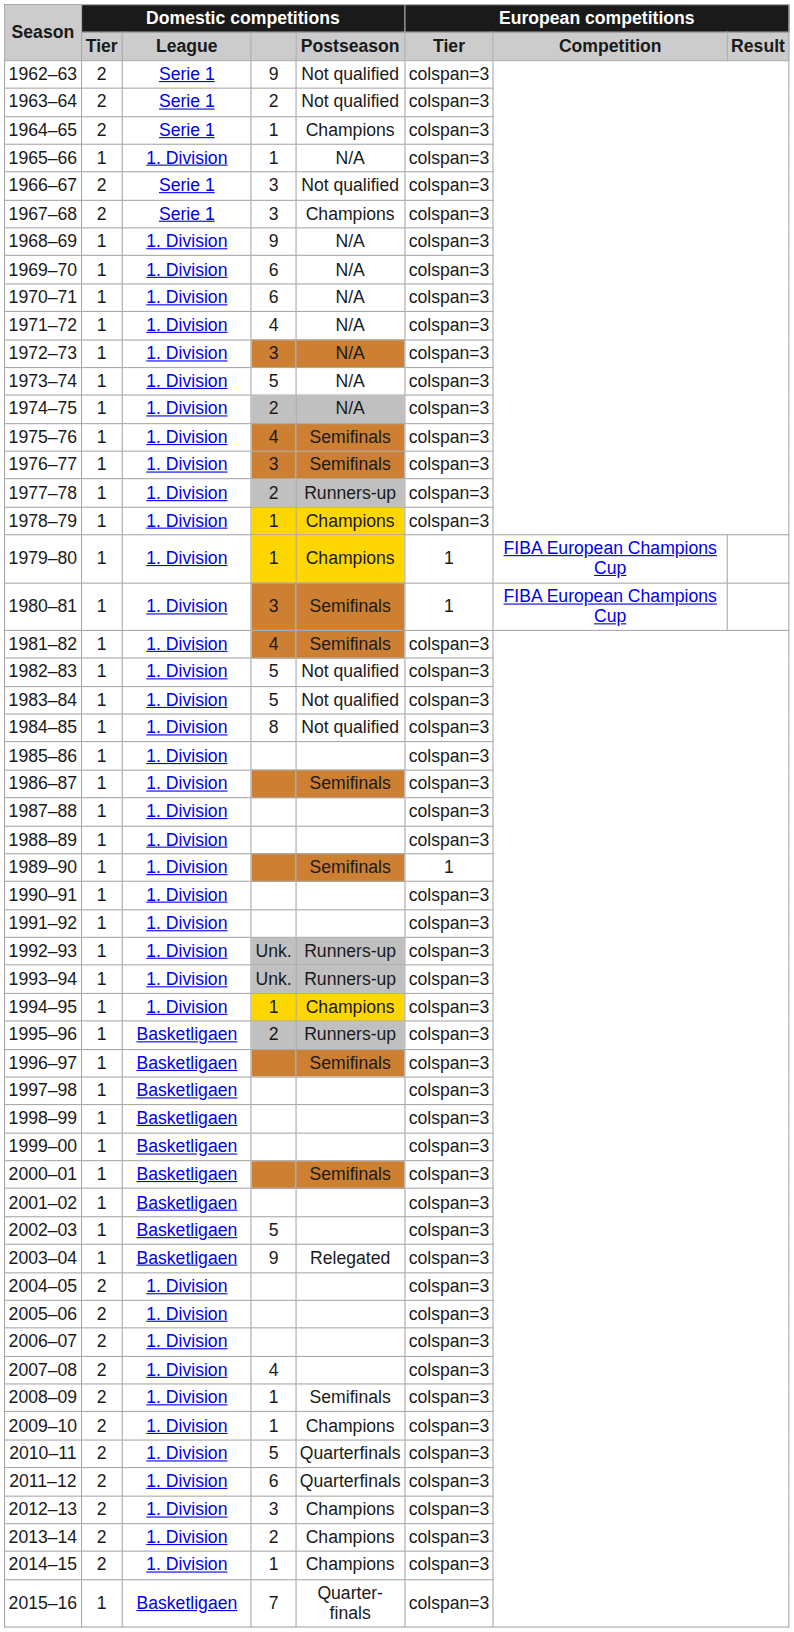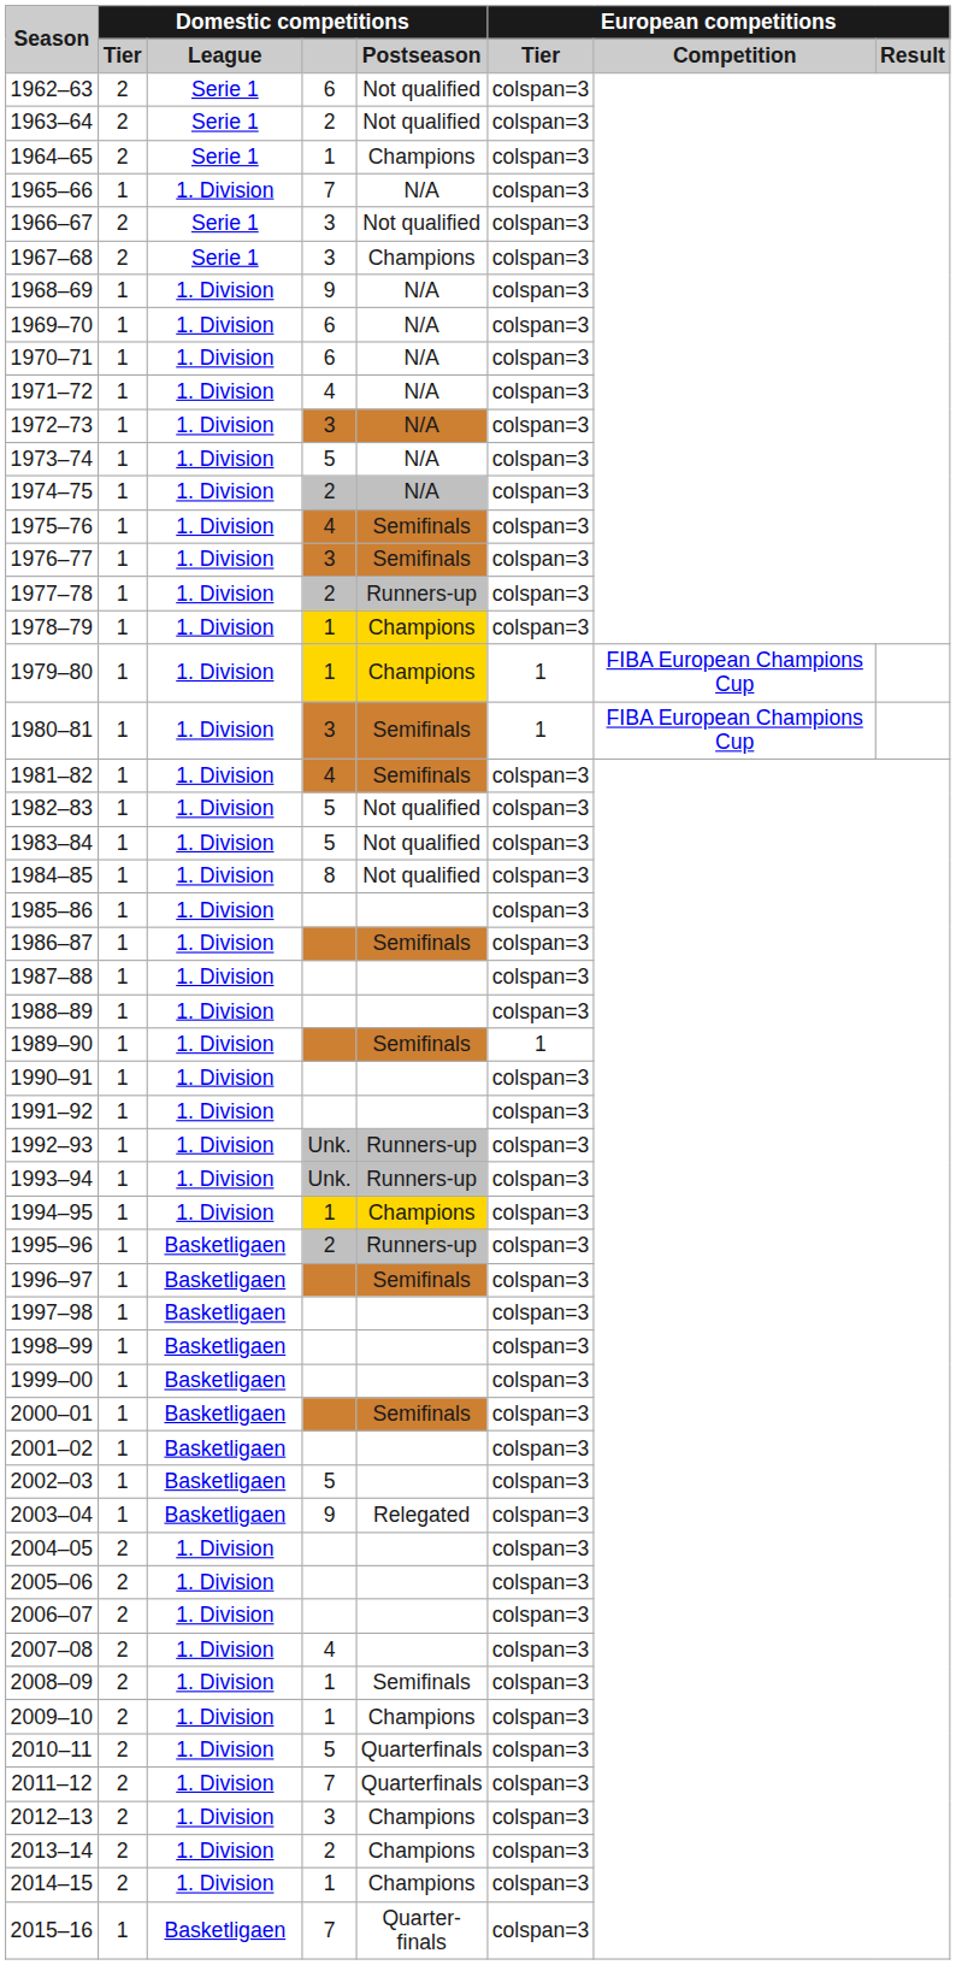1962–63 | Domestic competitions: 9 -> 6
1965–66 | Domestic competitions: 1 -> 7
2011–12 | Domestic competitions: 6 -> 7
